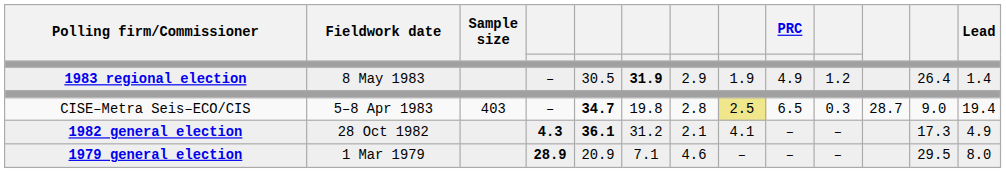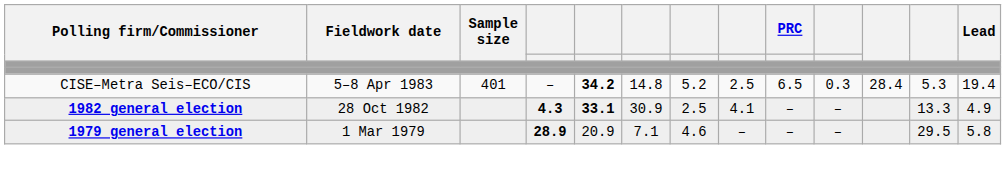- row: 1983 regional election | 8 May 1983 | – | 30.5 | 31.9 | 2.9 | 1.9 | 4.9 | 1.2 | 26.4 | 1.4
CISE–Metra Seis–ECO/CIS | Sample size: 403 -> 401
CISE–Metra Seis–ECO/CIS | column 5: 34.7 -> 34.2
CISE–Metra Seis–ECO/CIS | column 6: 19.8 -> 14.8
CISE–Metra Seis–ECO/CIS | column 7: 2.8 -> 5.2
CISE–Metra Seis–ECO/CIS | column 8: khaki background -> no background
CISE–Metra Seis–ECO/CIS | column 11: 28.7 -> 28.4
CISE–Metra Seis–ECO/CIS | column 12: 9.0 -> 5.3
1982 general election | column 5: 36.1 -> 33.1
1982 general election | column 6: 31.2 -> 30.9
1982 general election | column 7: 2.1 -> 2.5
1982 general election | column 12: 17.3 -> 13.3
1979 general election | Lead: 8.0 -> 5.8
